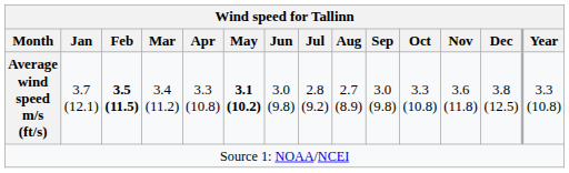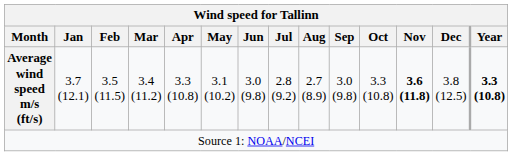row 3 | Feb: bold -> normal
row 3 | May: bold -> normal
row 3 | Nov: normal -> bold
row 3 | Year: normal -> bold
